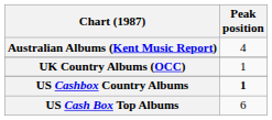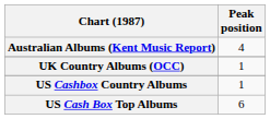US Cashbox Country Albums | Peak position: bold -> normal
